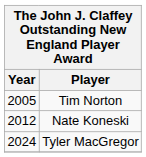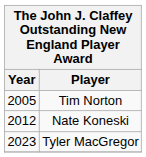Tyler MacGregor | Year: 2024 -> 2023
